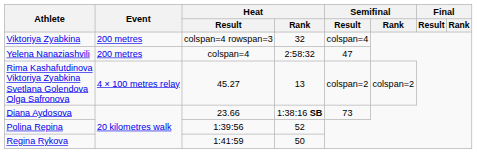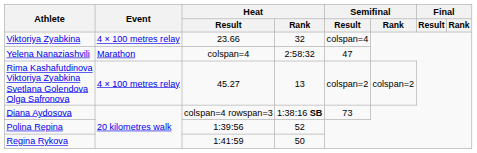Viktoriya Zyabkina | Event: 200 metres -> 4 × 100 metres relay
Viktoriya Zyabkina | Heat / Result: colspan=4 rowspan=3 -> 23.66
Yelena Nanaziashvili | Event: 200 metres -> Marathon
Diana Aydosova | Heat / Result: 23.66 -> colspan=4 rowspan=3
